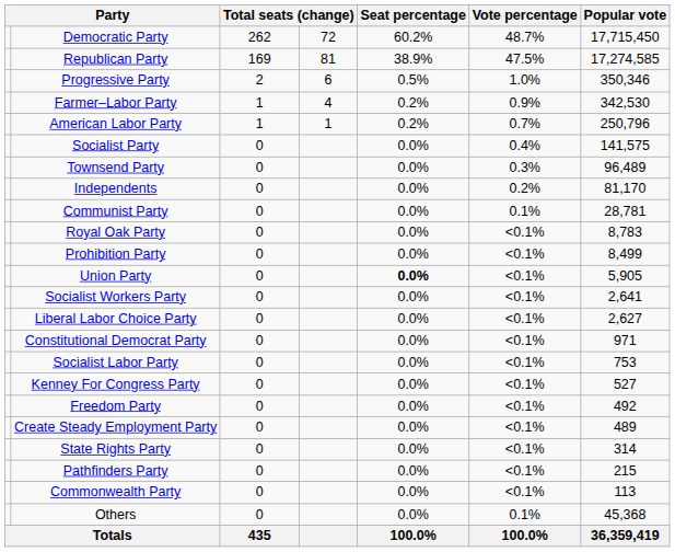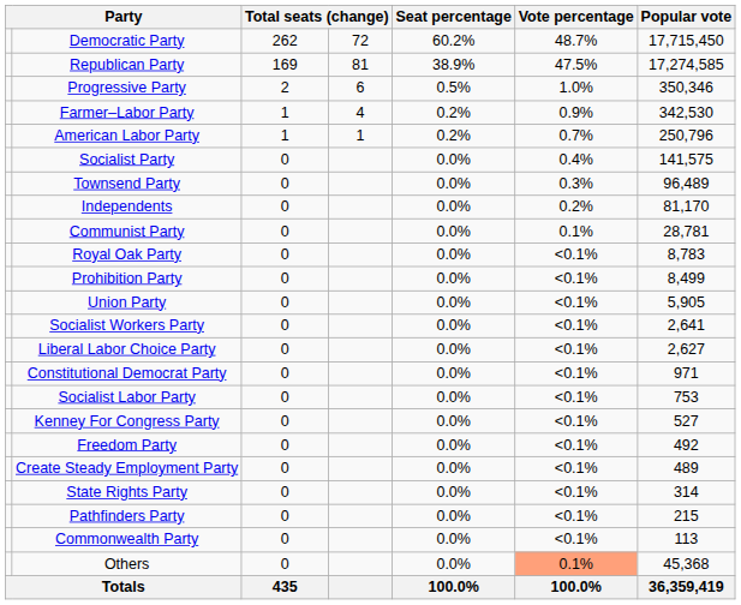Union Party | Seat percentage: bold -> normal
Others | Vote percentage: no background -> lightsalmon background
